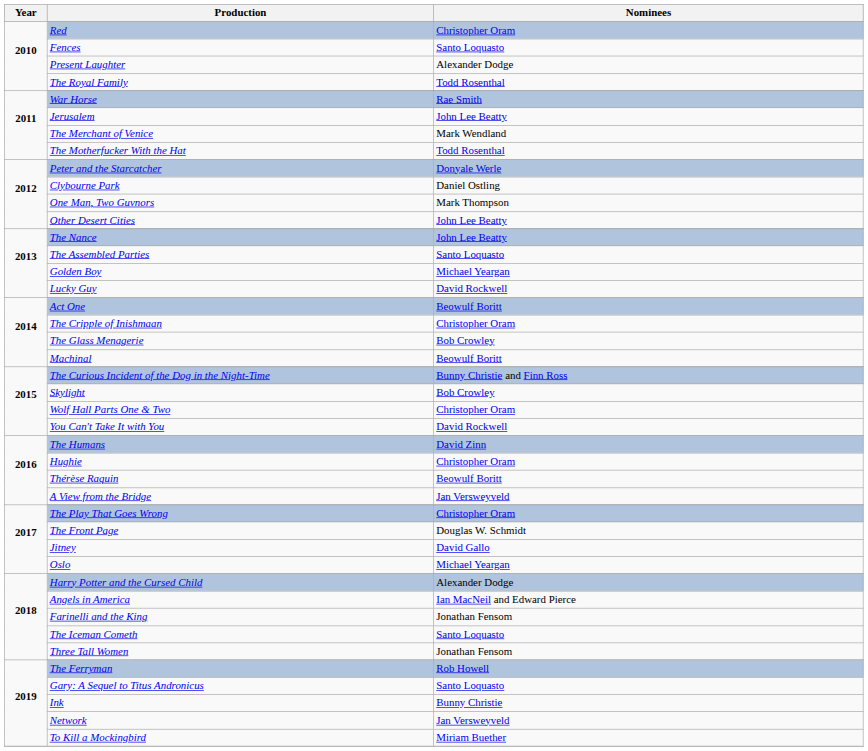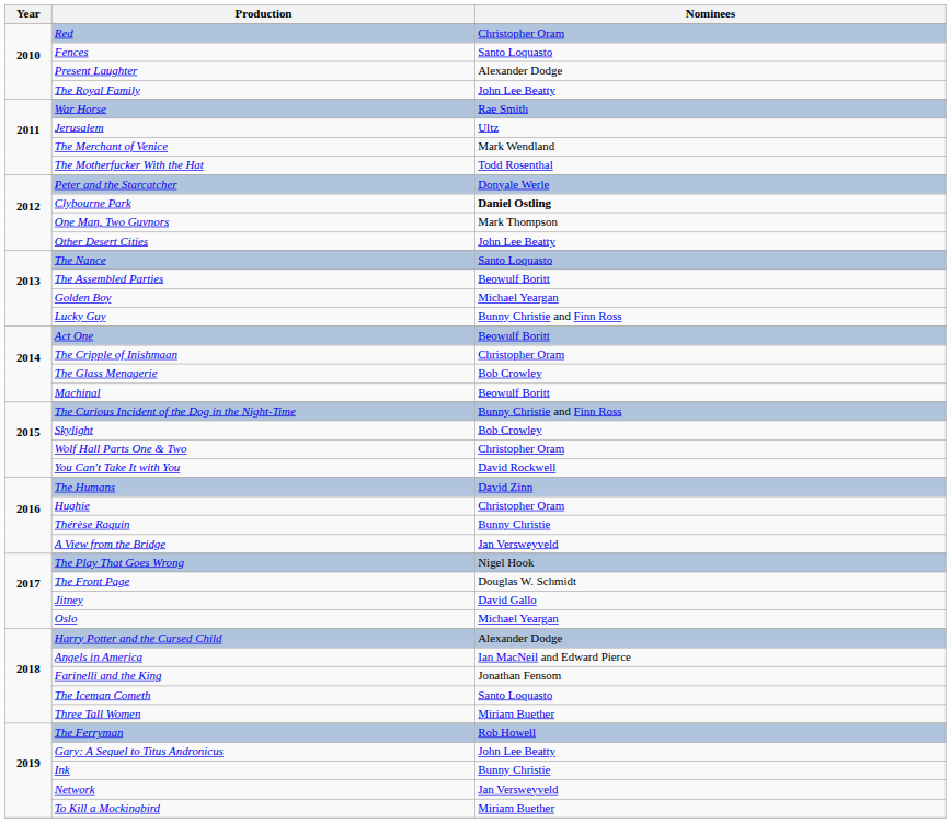The Royal Family | Nominees: Todd Rosenthal -> John Lee Beatty
Jerusalem | Nominees: John Lee Beatty -> Ultz
Clybourne Park | Nominees: normal -> bold
The Nance | Nominees: John Lee Beatty -> Santo Loquasto
The Assembled Parties | Nominees: Santo Loquasto -> Beowulf Boritt
Lucky Guy | Nominees: David Rockwell -> Bunny Christie and Finn Ross
Thérèse Raquin | Nominees: Beowulf Boritt -> Bunny Christie
The Play That Goes Wrong | Nominees: Christopher Oram -> Nigel Hook
Three Tall Women | Nominees: Jonathan Fensom -> Miriam Buether
Gary: A Sequel to Titus Andronicus | Nominees: Santo Loquasto -> John Lee Beatty
